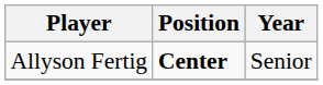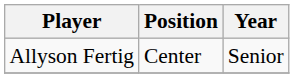Allyson Fertig | Position: bold -> normal
